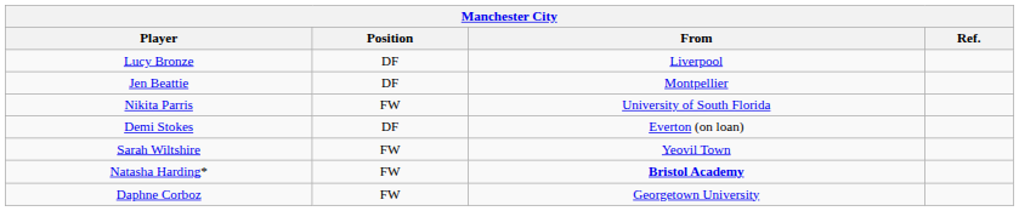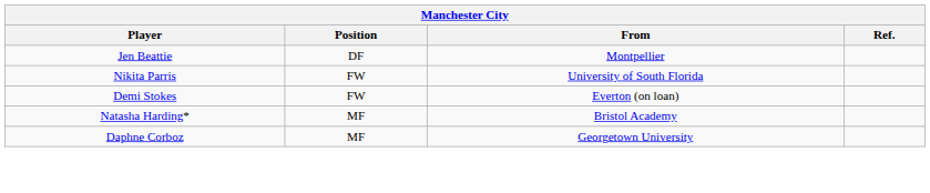- row: Lucy Bronze | DF | Liverpool
Demi Stokes | Position: DF -> FW
- row: Sarah Wiltshire | FW | Yeovil Town
Natasha Harding* | Position: FW -> MF
Natasha Harding* | From: bold -> normal
Daphne Corboz | Position: FW -> MF
